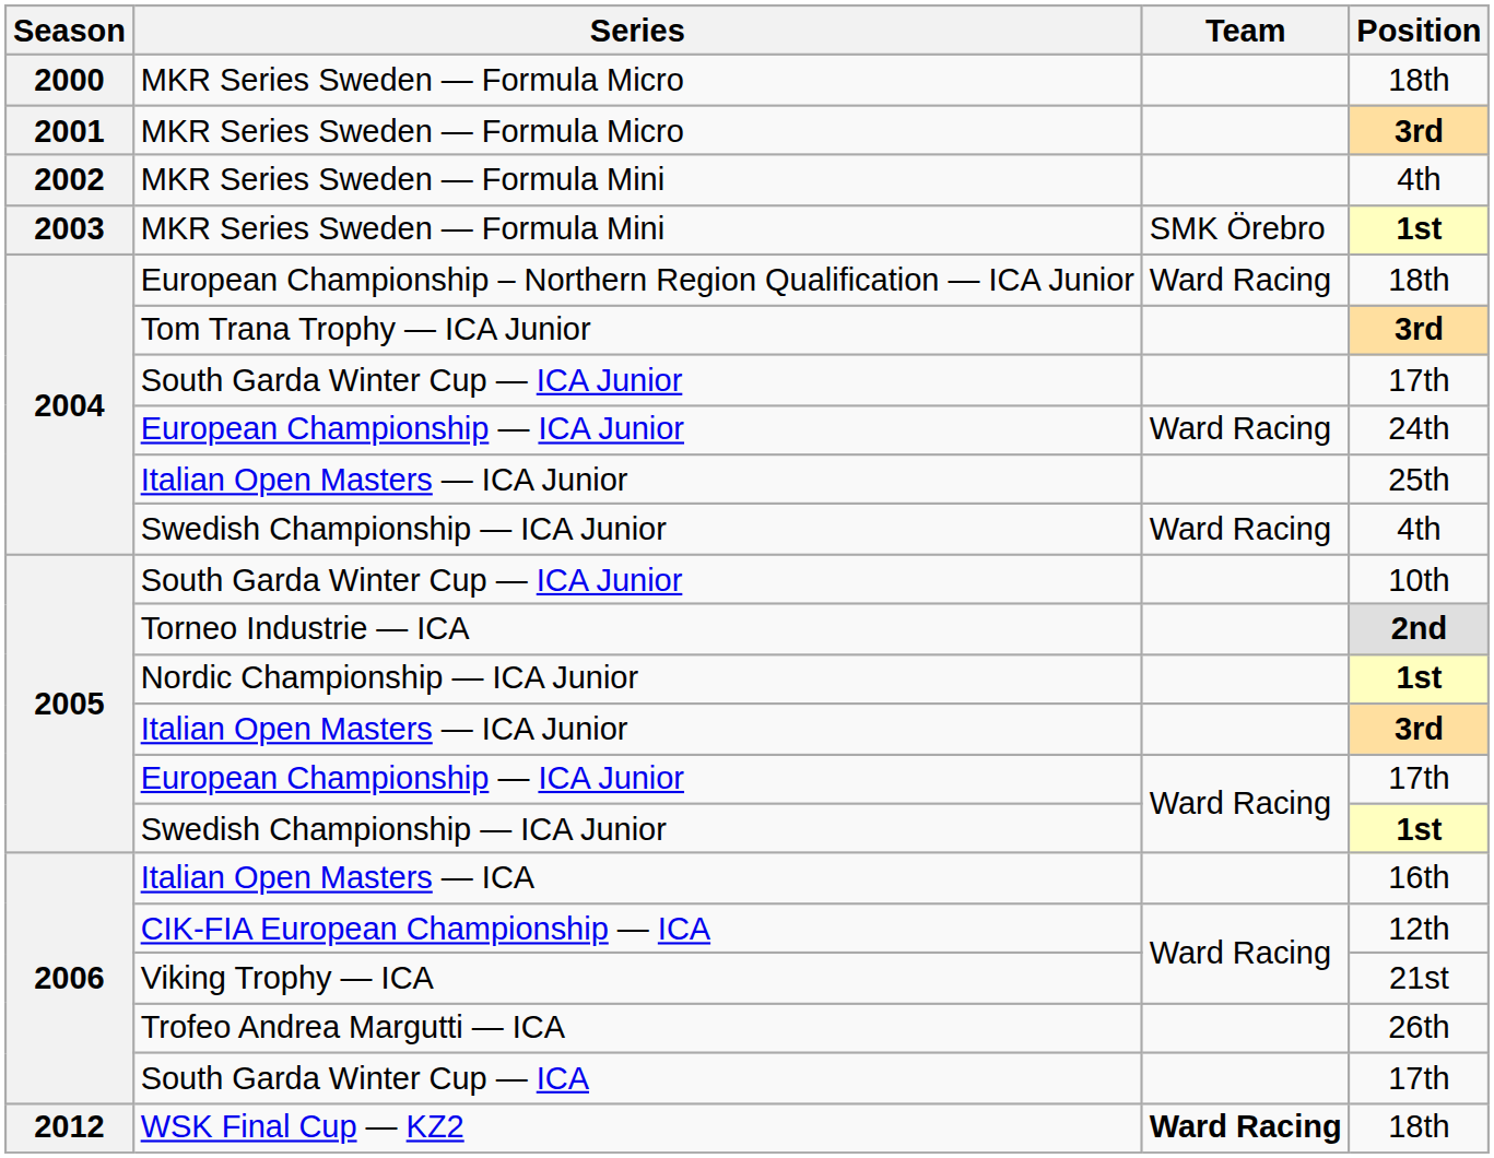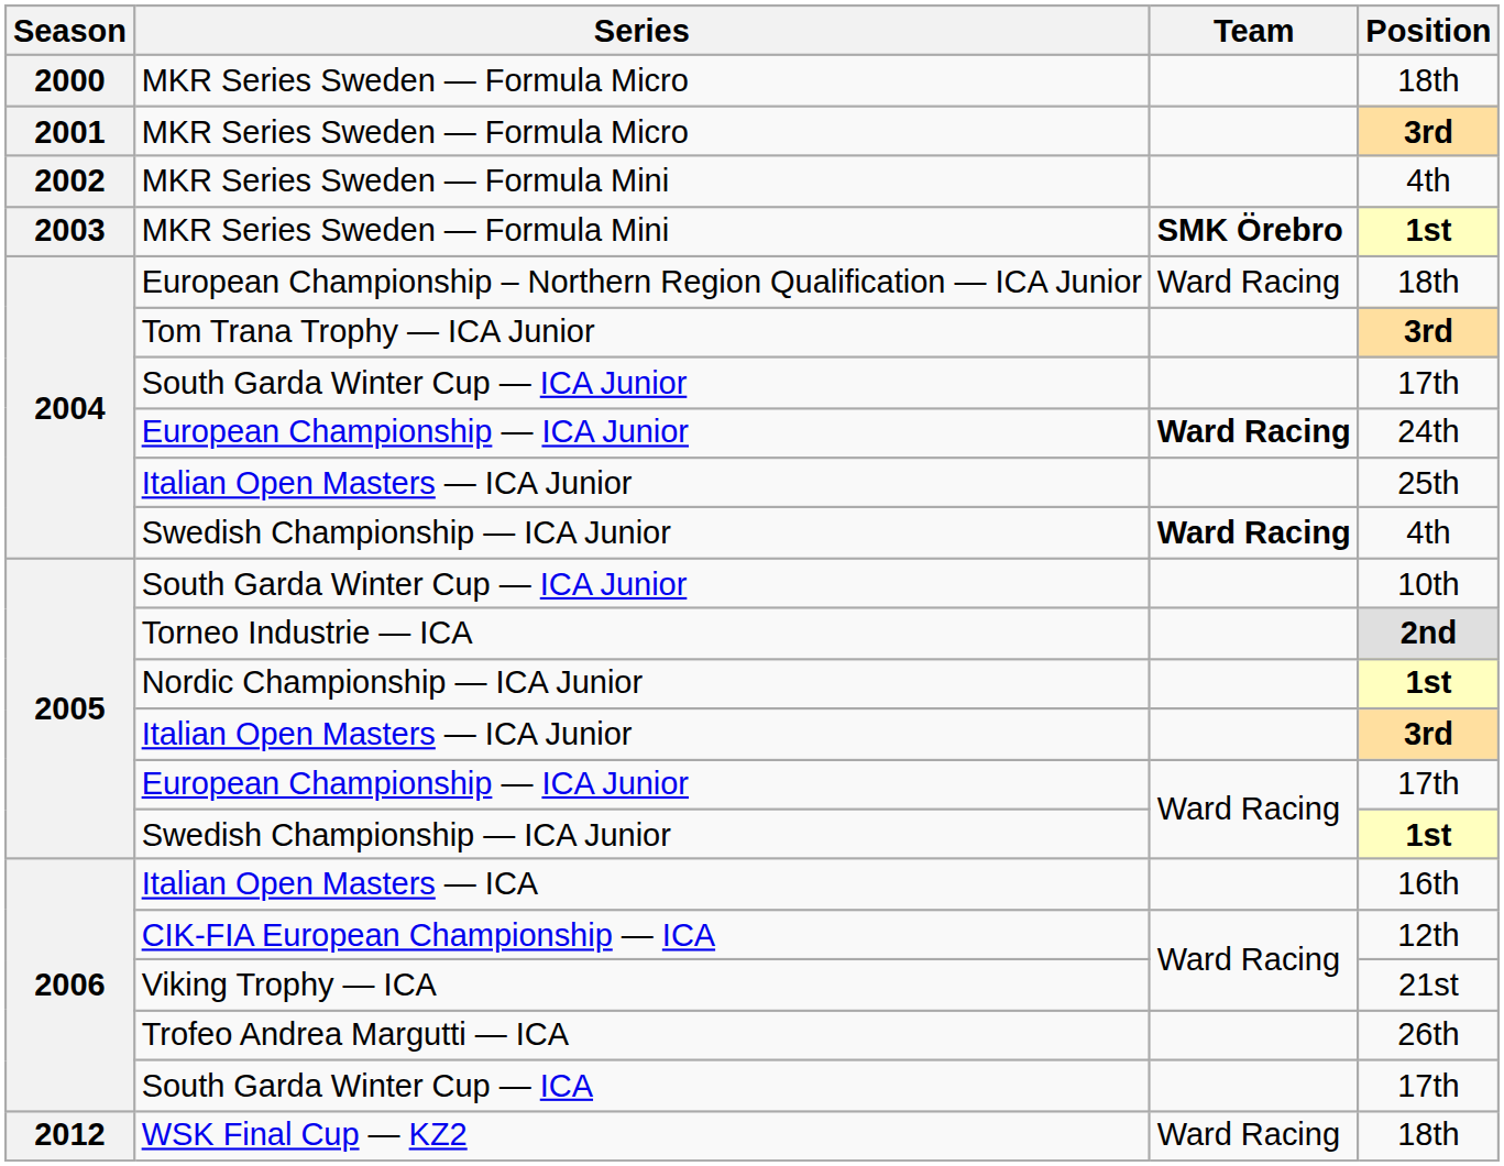MKR Series Sweden — Formula Mini / 1st | Team: normal -> bold
European Championship — ICA Junior / 24th | Team: normal -> bold
Swedish Championship — ICA Junior / 4th | Team: normal -> bold
WSK Final Cup — KZ2 | Team: bold -> normal
